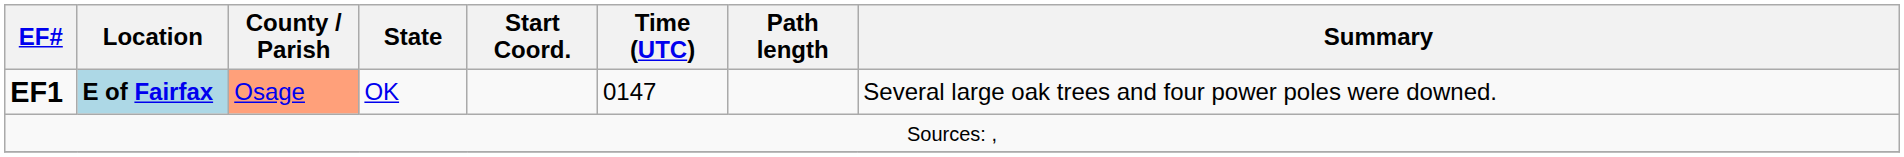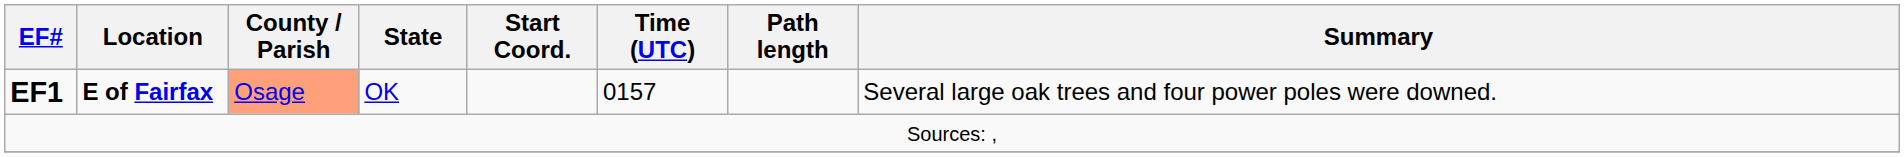EF1 | Location: lightblue background -> no background
EF1 | Time (UTC): 0147 -> 0157
